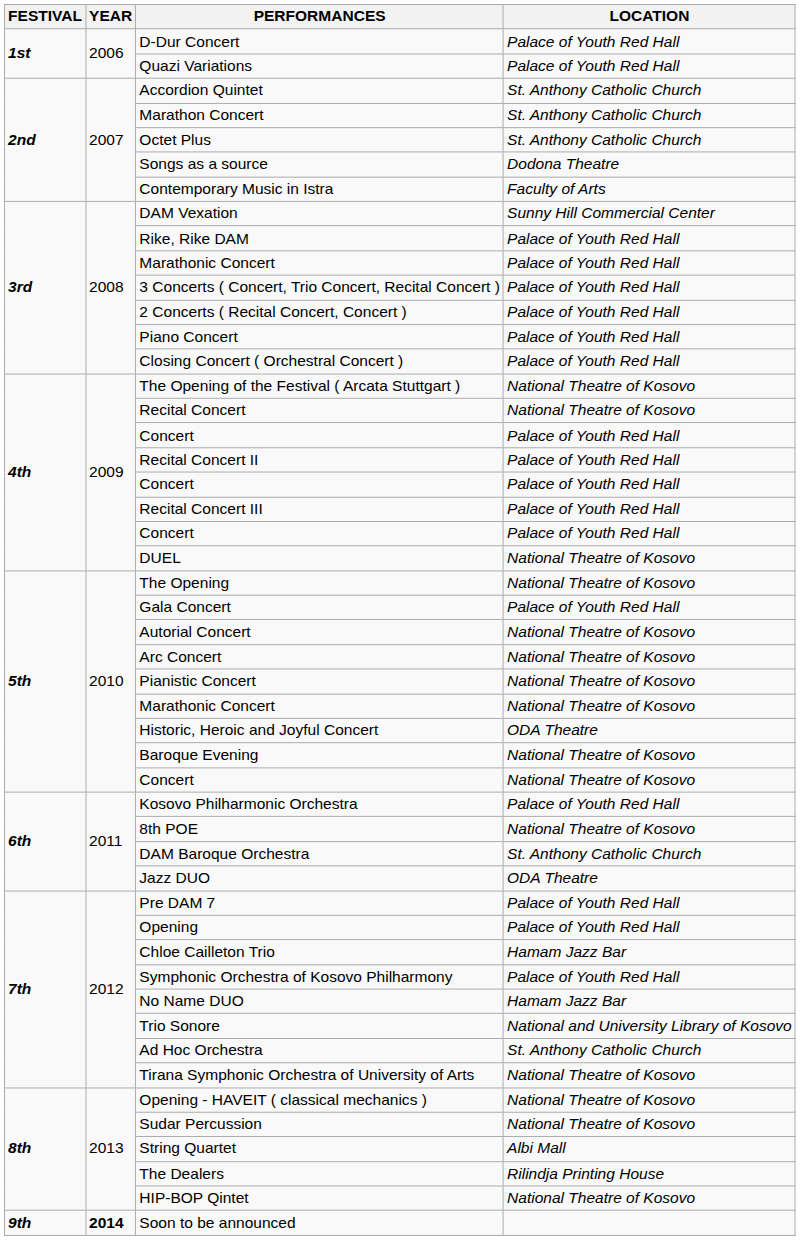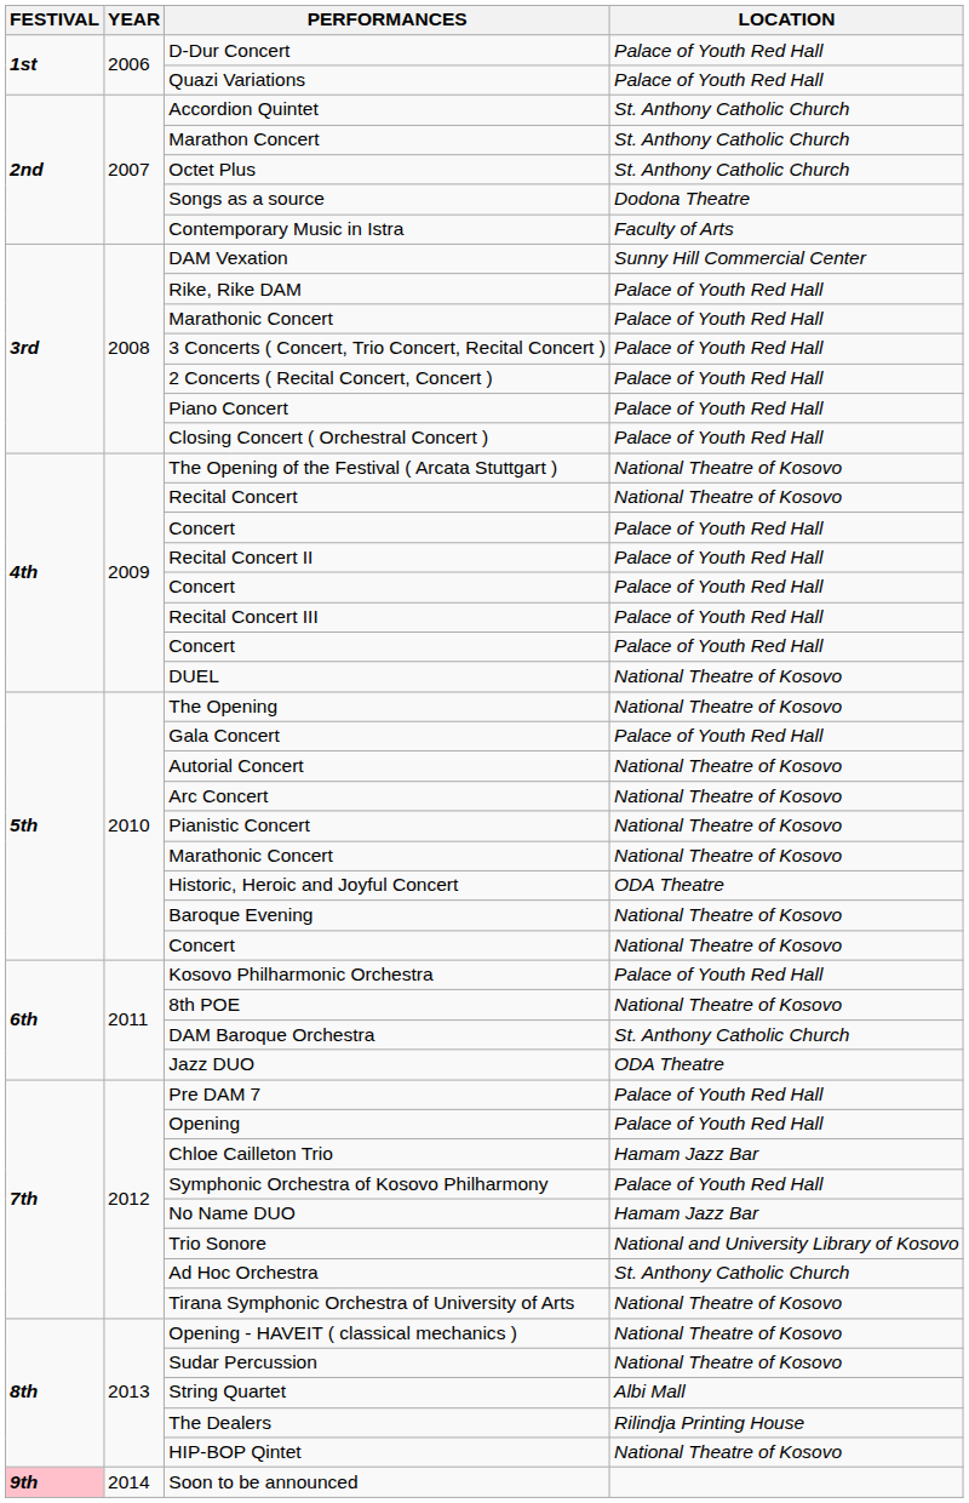Soon to be announced | FESTIVAL: no background -> pink background
Soon to be announced | YEAR: bold -> normal
